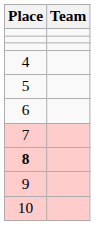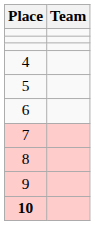row 9 | Place: bold -> normal
row 11 | Place: normal -> bold
